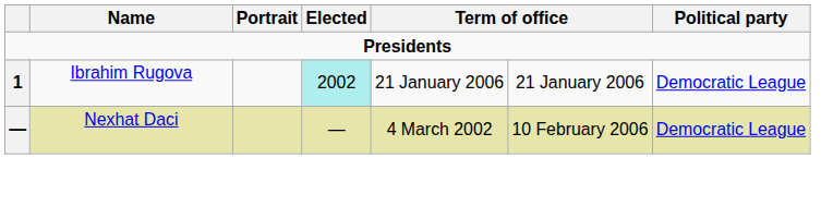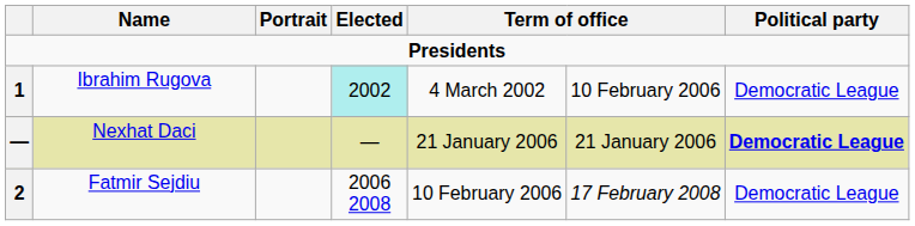Ibrahim Rugova | column 5: 21 January 2006 -> 4 March 2002
Ibrahim Rugova | column 6: 21 January 2006 -> 10 February 2006
Nexhat Daci | column 5: 4 March 2002 -> 21 January 2006
Nexhat Daci | column 6: 10 February 2006 -> 21 January 2006
Nexhat Daci | Political party: normal -> bold
+ row: 2 | Fatmir Sejdiu | 2006 2008 | 10 February 2006 | 17 February 2008 | Democratic League
